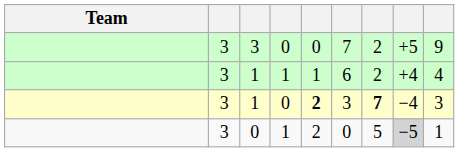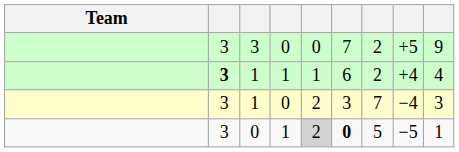row 3 | column 2: normal -> bold
row 4 | column 5: bold -> normal
row 4 | column 7: bold -> normal
row 5 | column 5: no background -> lightgrey background
row 5 | column 6: normal -> bold
row 5 | column 8: lightgrey background -> no background
